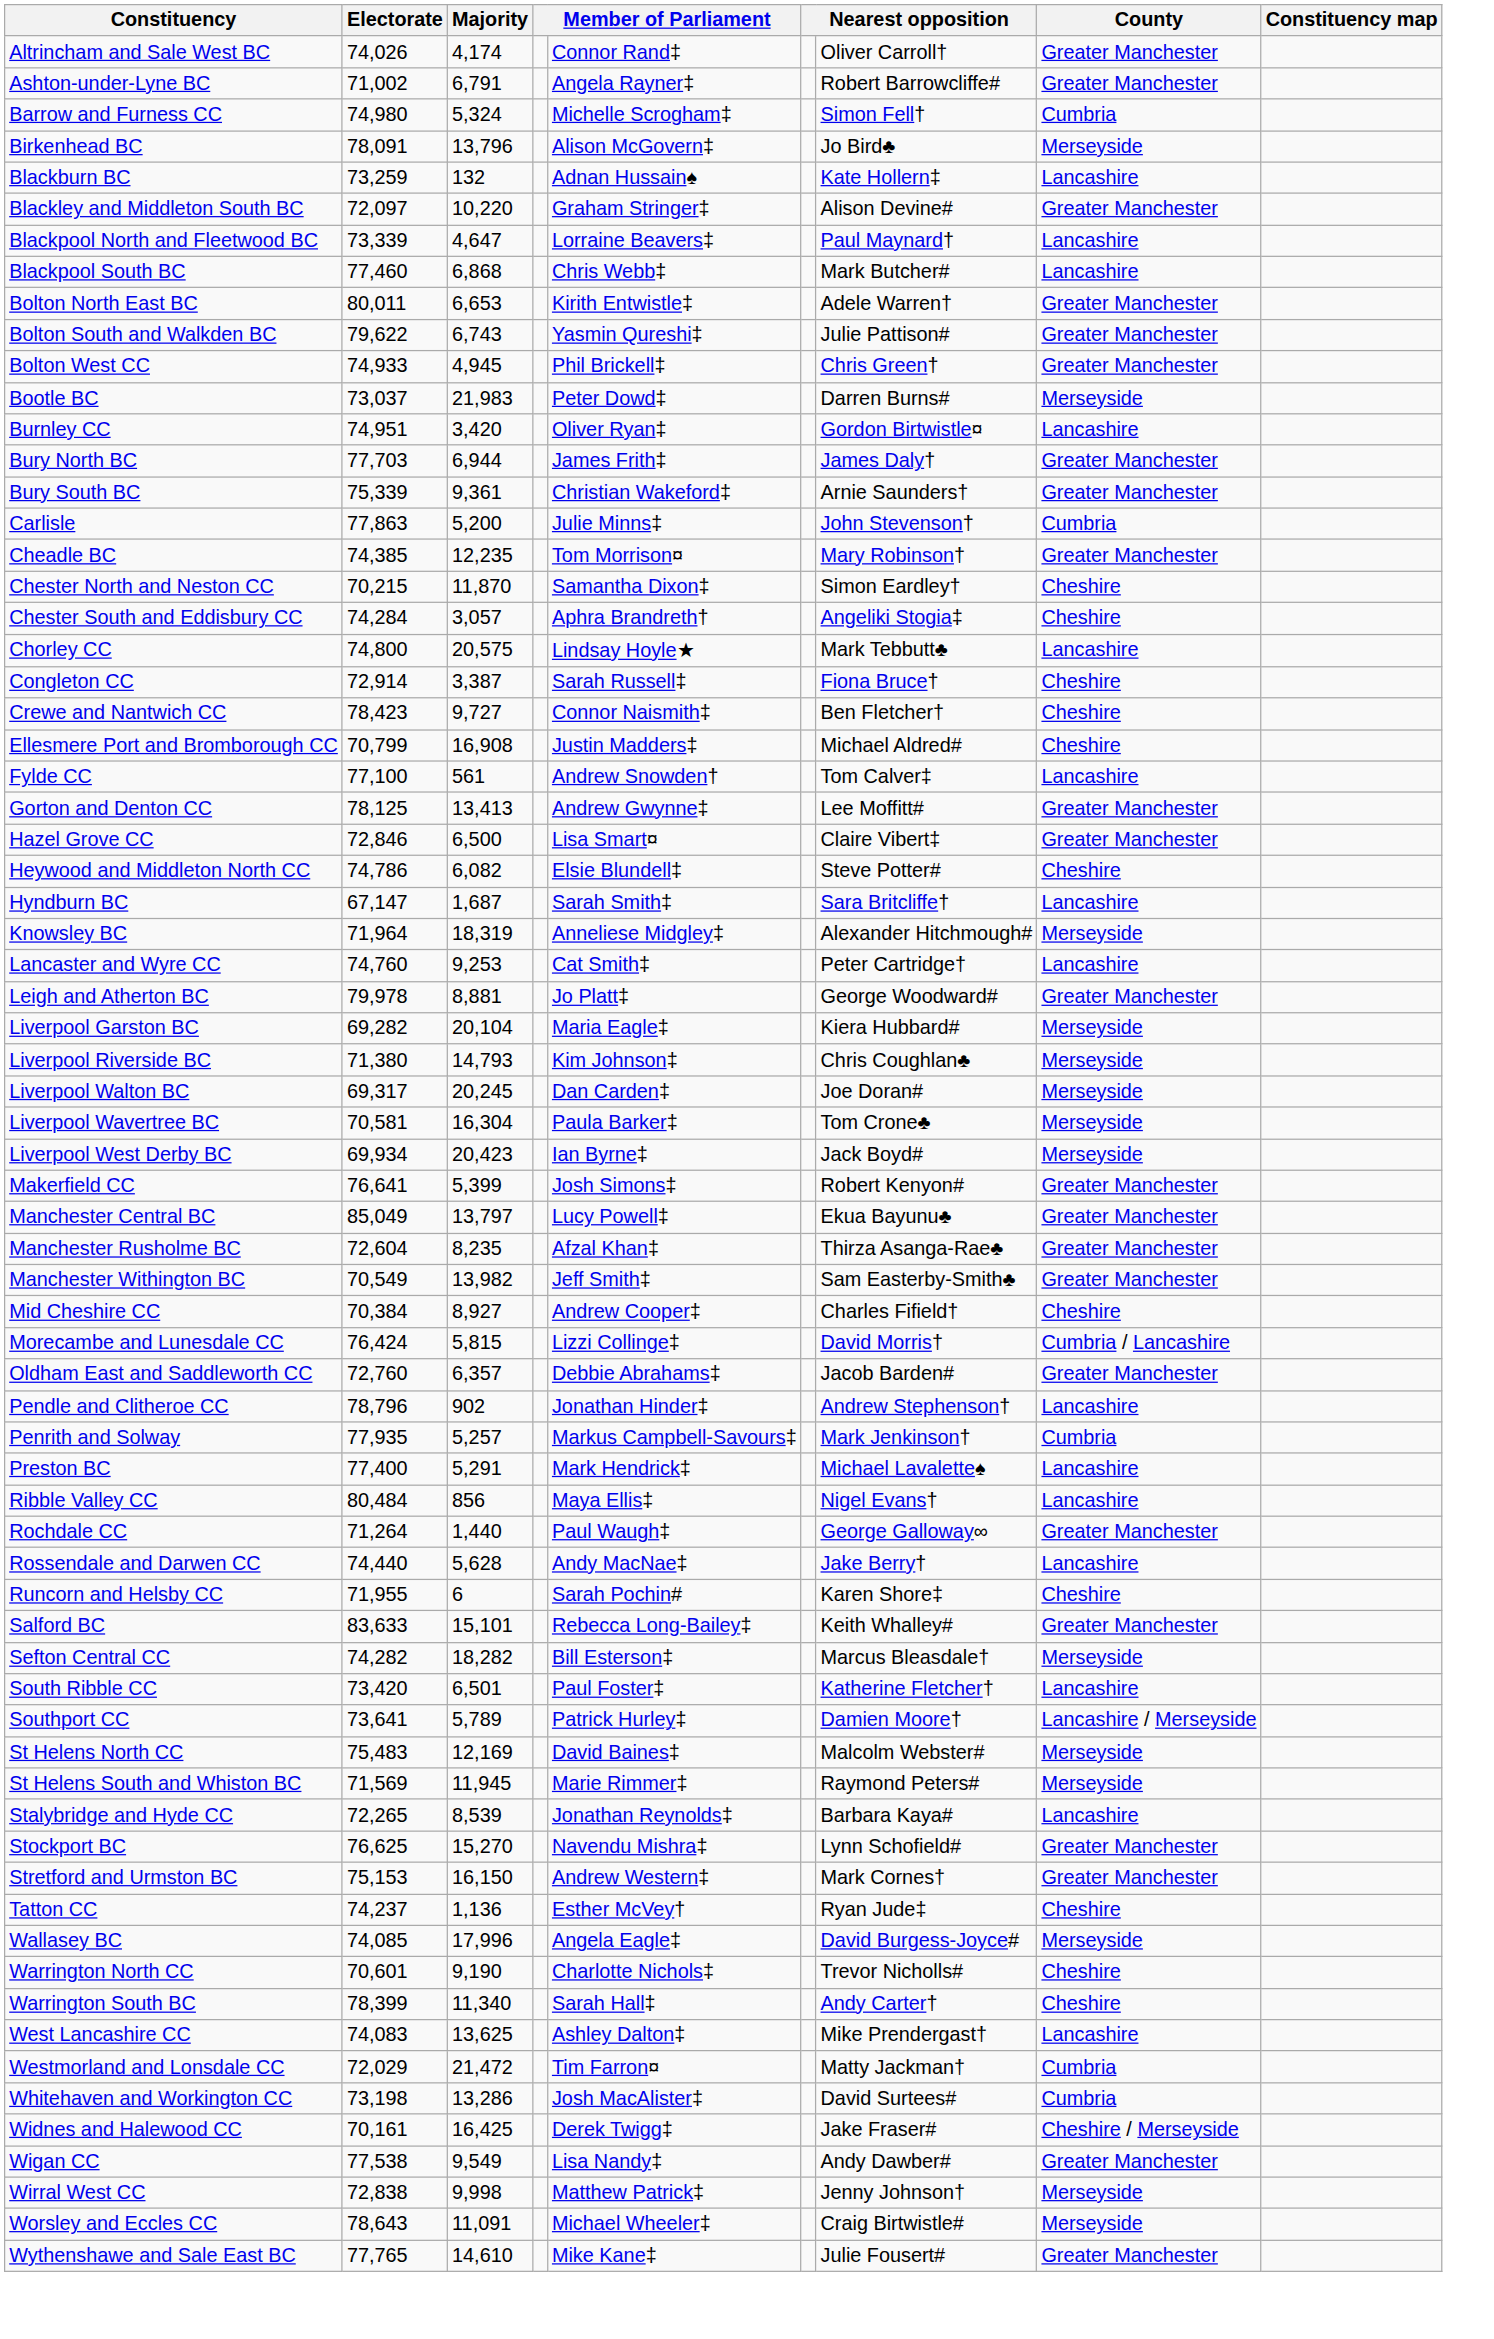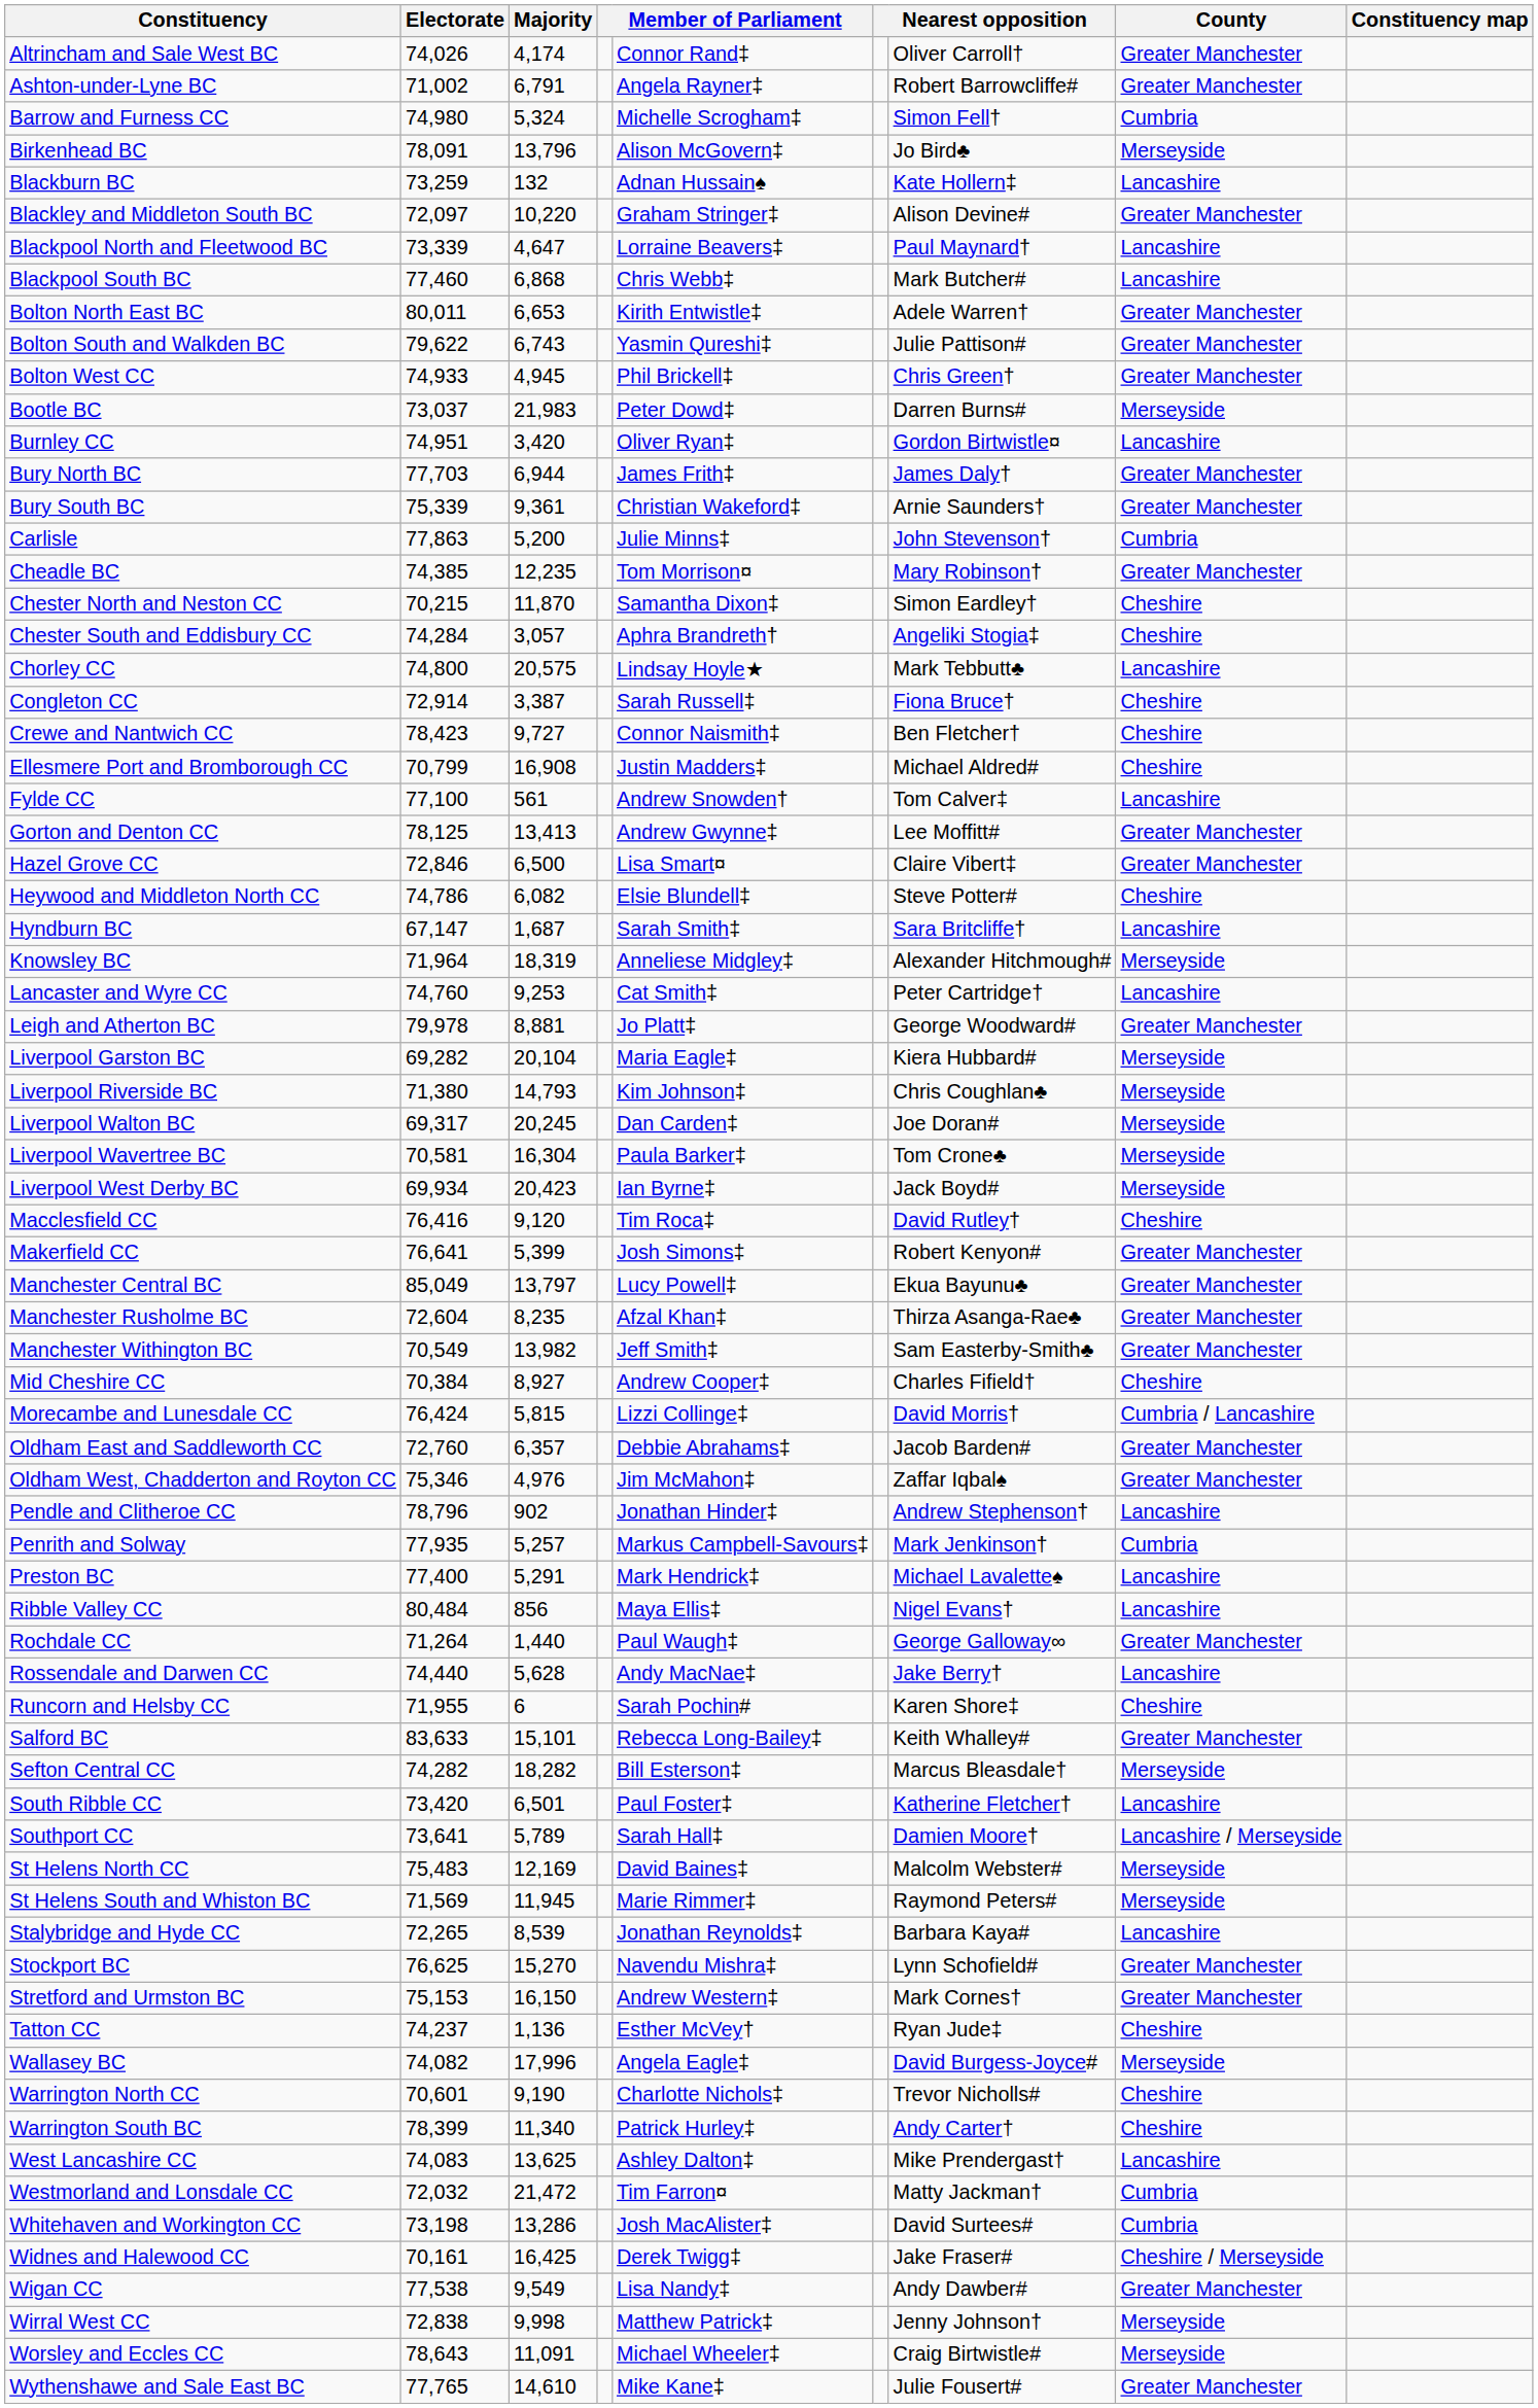+ row: Macclesfield CC | 76,416 | 9,120 | Tim Roca‡ | David Rutley† | Cheshire
+ row: Oldham West, Chadderton and Royton CC | 75,346 | 4,976 | Jim McMahon‡ | Zaffar Iqbal♠ | Greater Manchester
Southport CC | column 5: Patrick Hurley‡ -> Sarah Hall‡
Wallasey BC | Electorate: 74,085 -> 74,082
Warrington South BC | column 5: Sarah Hall‡ -> Patrick Hurley‡
Westmorland and Lonsdale CC | Electorate: 72,029 -> 72,032
